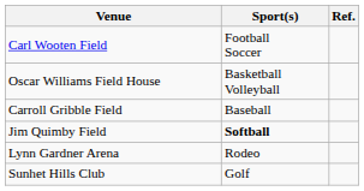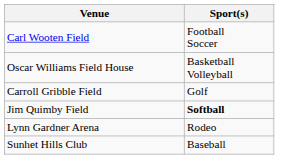- column: Ref.
Carroll Gribble Field | Sport(s): Baseball -> Golf
Sunhet Hills Club | Sport(s): Golf -> Baseball
